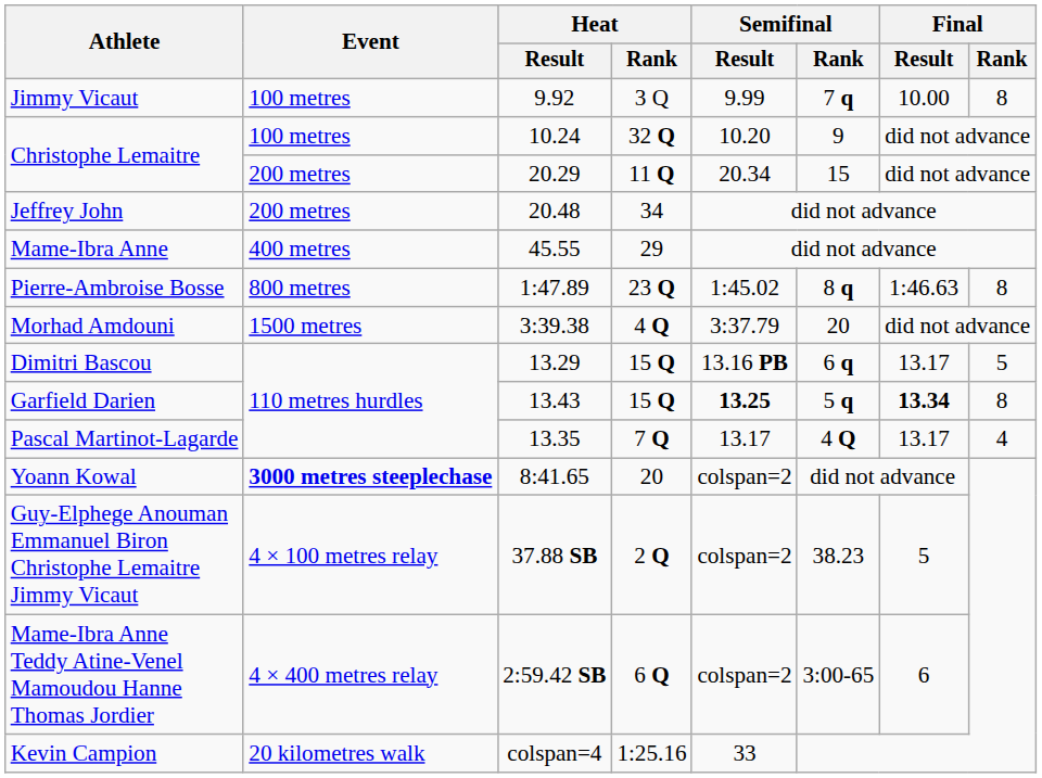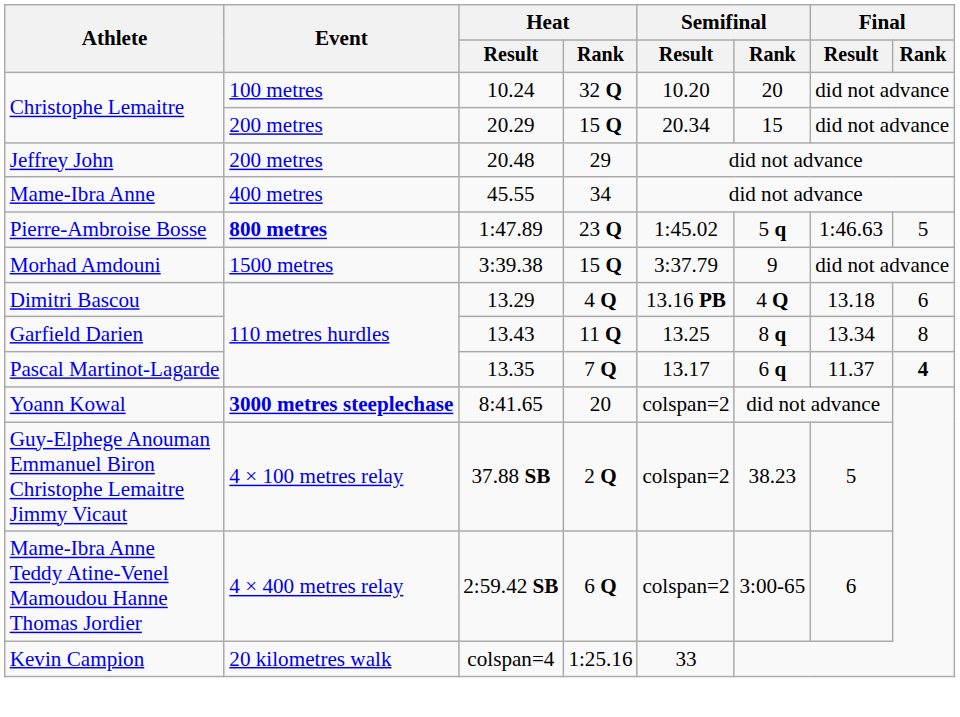- row: Jimmy Vicaut | 100 metres | 9.92 | 3 Q | 9.99 | 7 q | 10.00 | 8
Christophe Lemaitre / 10.24 | Semifinal / Rank: 9 -> 20
Christophe Lemaitre / 20.29 | Heat / Rank: 11 Q -> 15 Q
Jeffrey John | Heat / Rank: 34 -> 29
Mame-Ibra Anne | Heat / Rank: 29 -> 34
Pierre-Ambroise Bosse | Event: normal -> bold
Pierre-Ambroise Bosse | Semifinal / Rank: 8 q -> 5 q
Pierre-Ambroise Bosse | Final / Rank: 8 -> 5
Morhad Amdouni | Heat / Rank: 4 Q -> 15 Q
Morhad Amdouni | Semifinal / Rank: 20 -> 9
Dimitri Bascou | Heat / Rank: 15 Q -> 4 Q
Dimitri Bascou | Semifinal / Rank: 6 q -> 4 Q
Dimitri Bascou | Final / Result: 13.17 -> 13.18
Dimitri Bascou | Final / Rank: 5 -> 6
Garfield Darien | Heat / Rank: 15 Q -> 11 Q
Garfield Darien | Semifinal / Result: bold -> normal
Garfield Darien | Semifinal / Rank: 5 q -> 8 q
Garfield Darien | Final / Result: bold -> normal
Pascal Martinot-Lagarde | Semifinal / Rank: 4 Q -> 6 q
Pascal Martinot-Lagarde | Final / Result: 13.17 -> 11.37
Pascal Martinot-Lagarde | Final / Rank: normal -> bold
